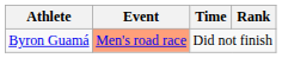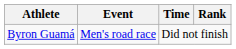Byron Guamá | Event: lightsalmon background -> no background
